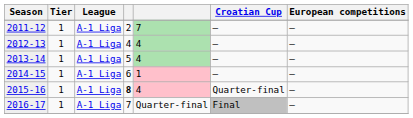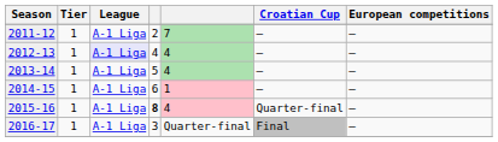2012-13 | League: no background -> lavender background
2016-17 | column 4: 7 -> 3
